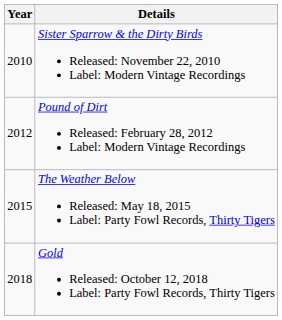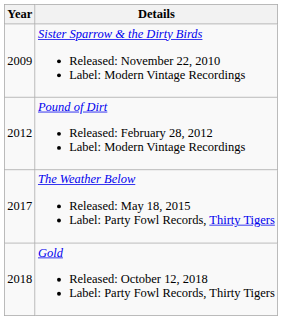row 2 | Year: 2010 -> 2009
row 4 | Year: 2015 -> 2017
